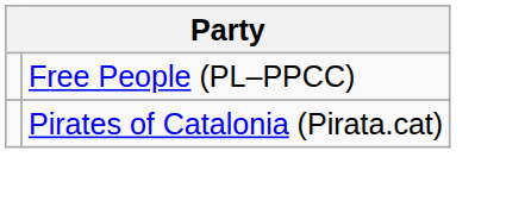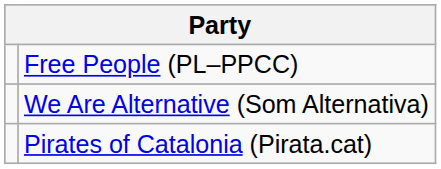+ row: We Are Alternative (Som Alternativa)
